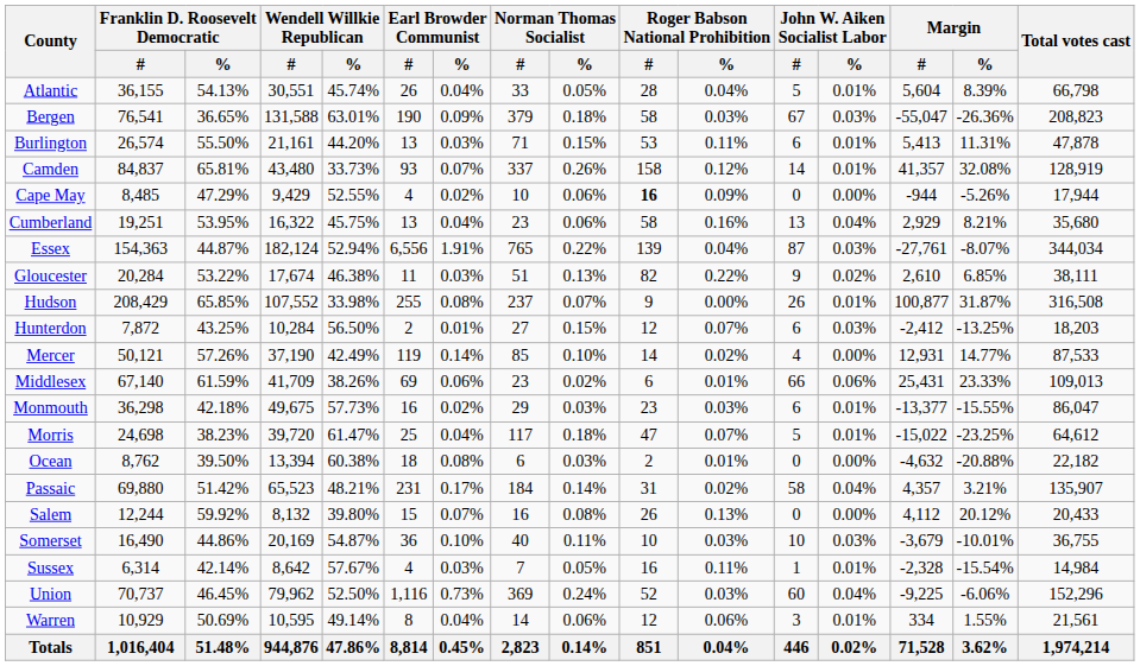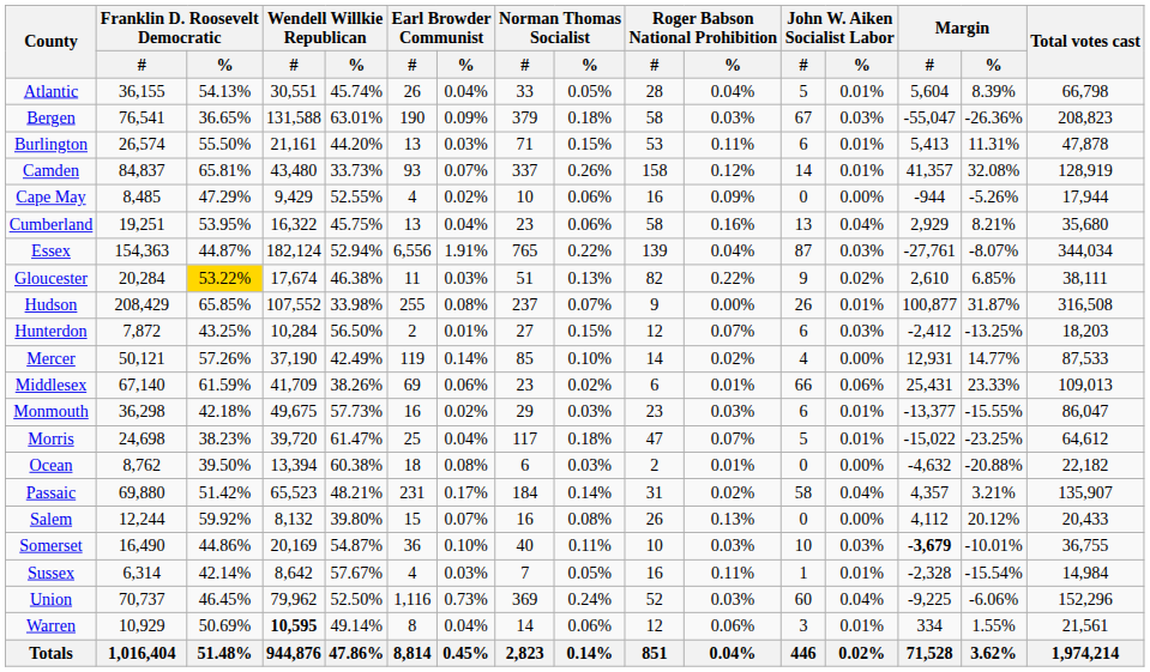Cape May | Roger Babson National Prohibition / #: bold -> normal
Gloucester | Franklin D. Roosevelt Democratic / %: no background -> gold background
Somerset | Margin / #: normal -> bold
Warren | Wendell Willkie Republican / #: normal -> bold
